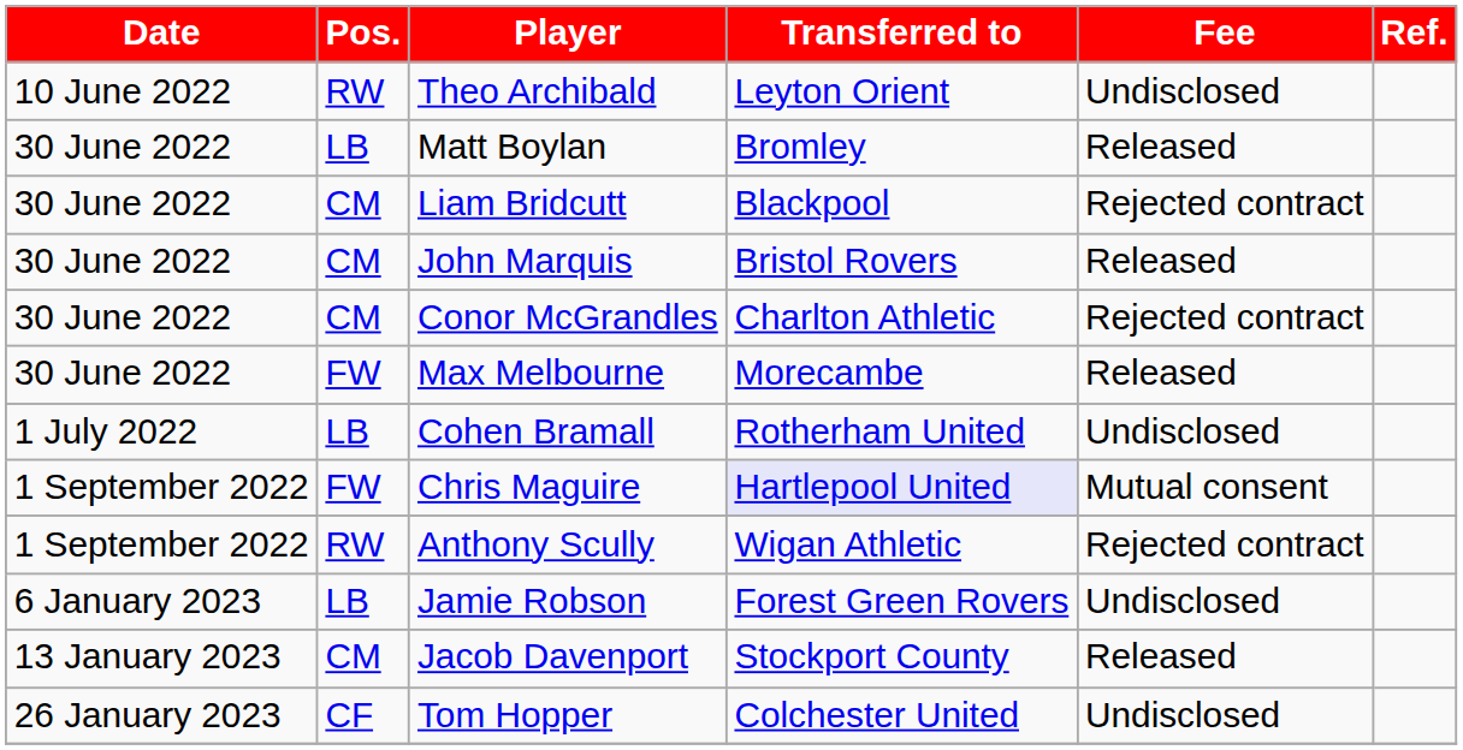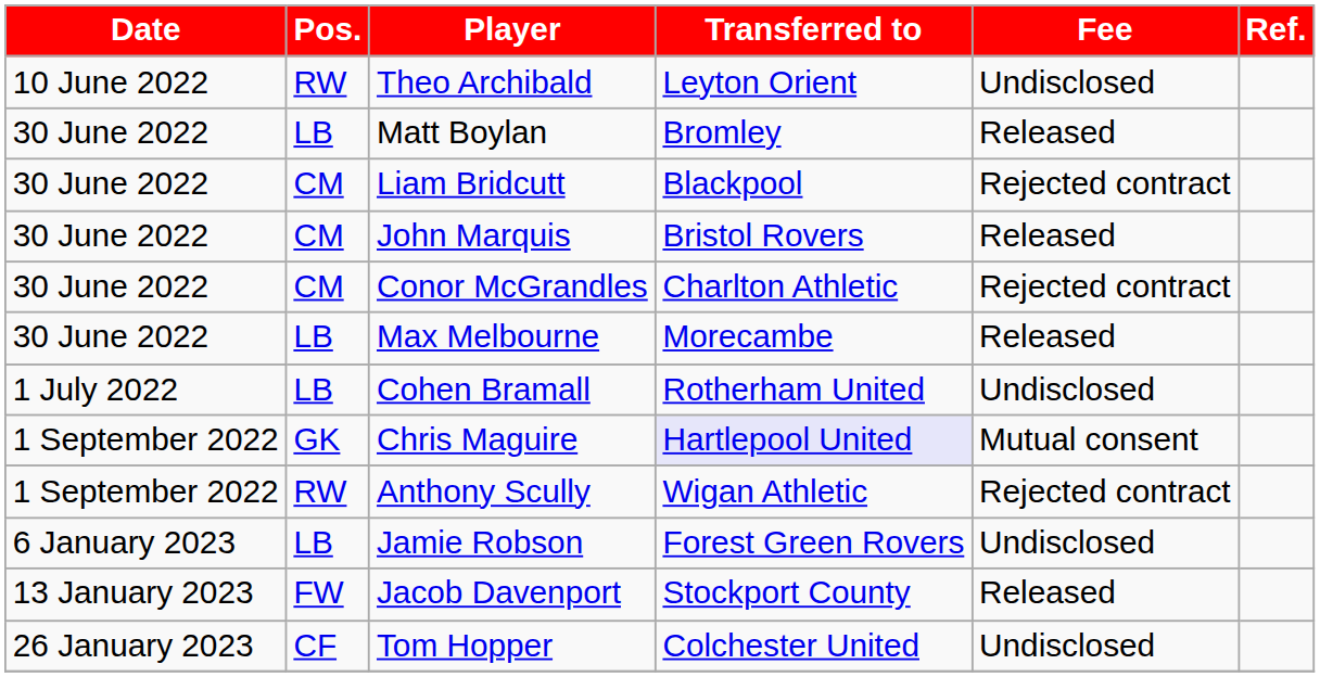Max Melbourne | Pos.: FW -> LB
Chris Maguire | Pos.: FW -> GK
Jacob Davenport | Pos.: CM -> FW
